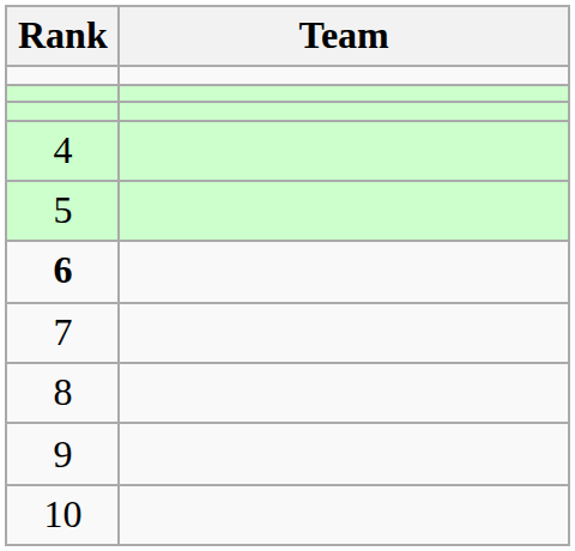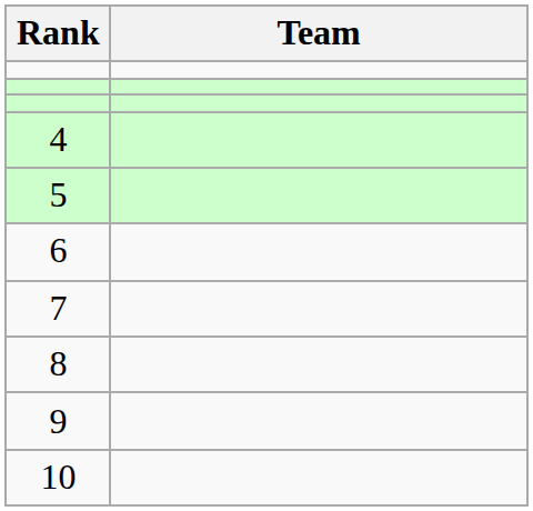row 7 | Rank: bold -> normal
